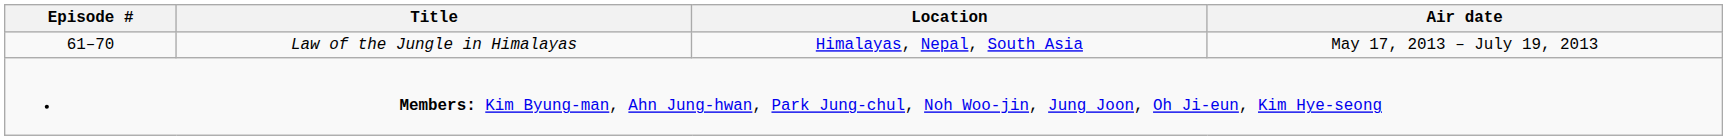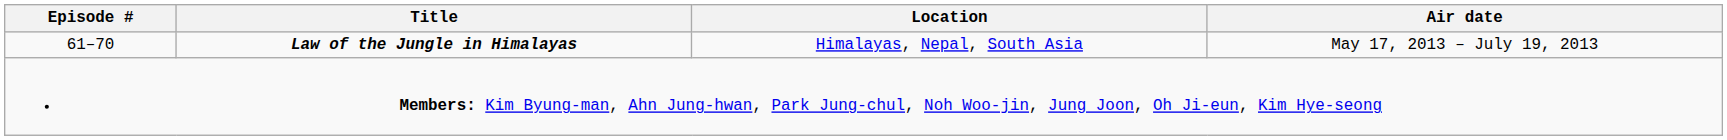61–70 | Title: normal -> bold
